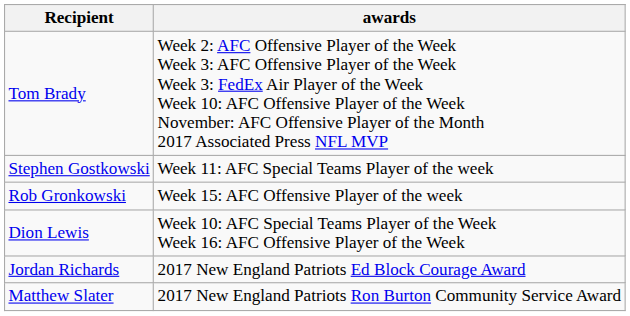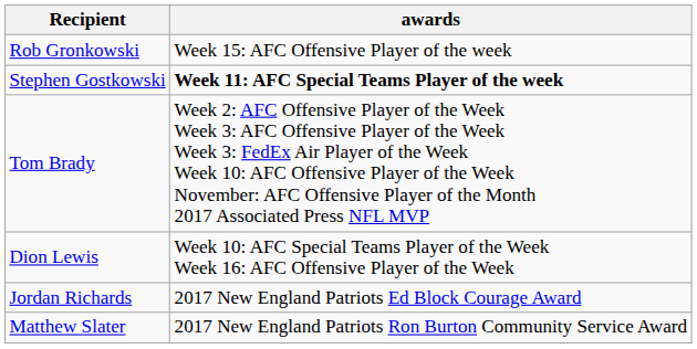rows swapped: Tom Brady <-> Rob Gronkowski
Stephen Gostkowski | awards: normal -> bold
